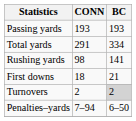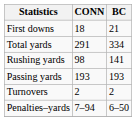rows swapped: First downs <-> Passing yards
Turnovers | BC: lightgrey background -> no background
